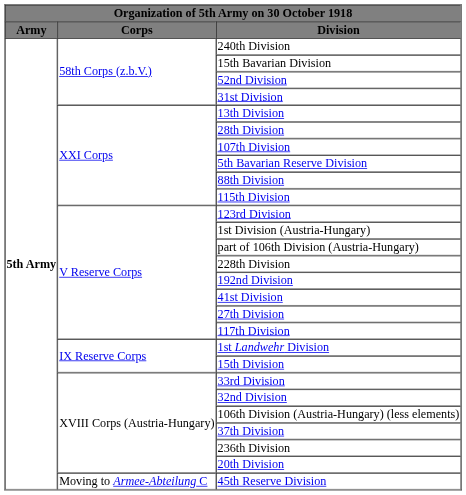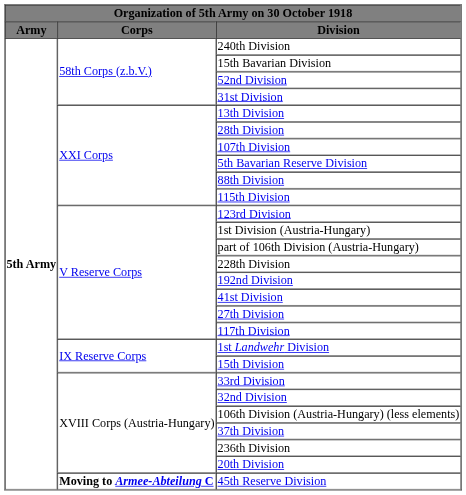45th Reserve Division | Corps: normal -> bold
